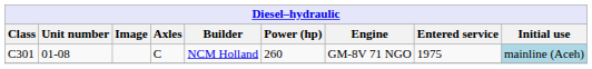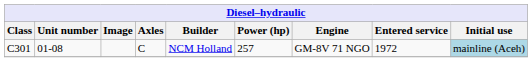C301 | Power (hp): 260 -> 257
C301 | Entered service: 1975 -> 1972
